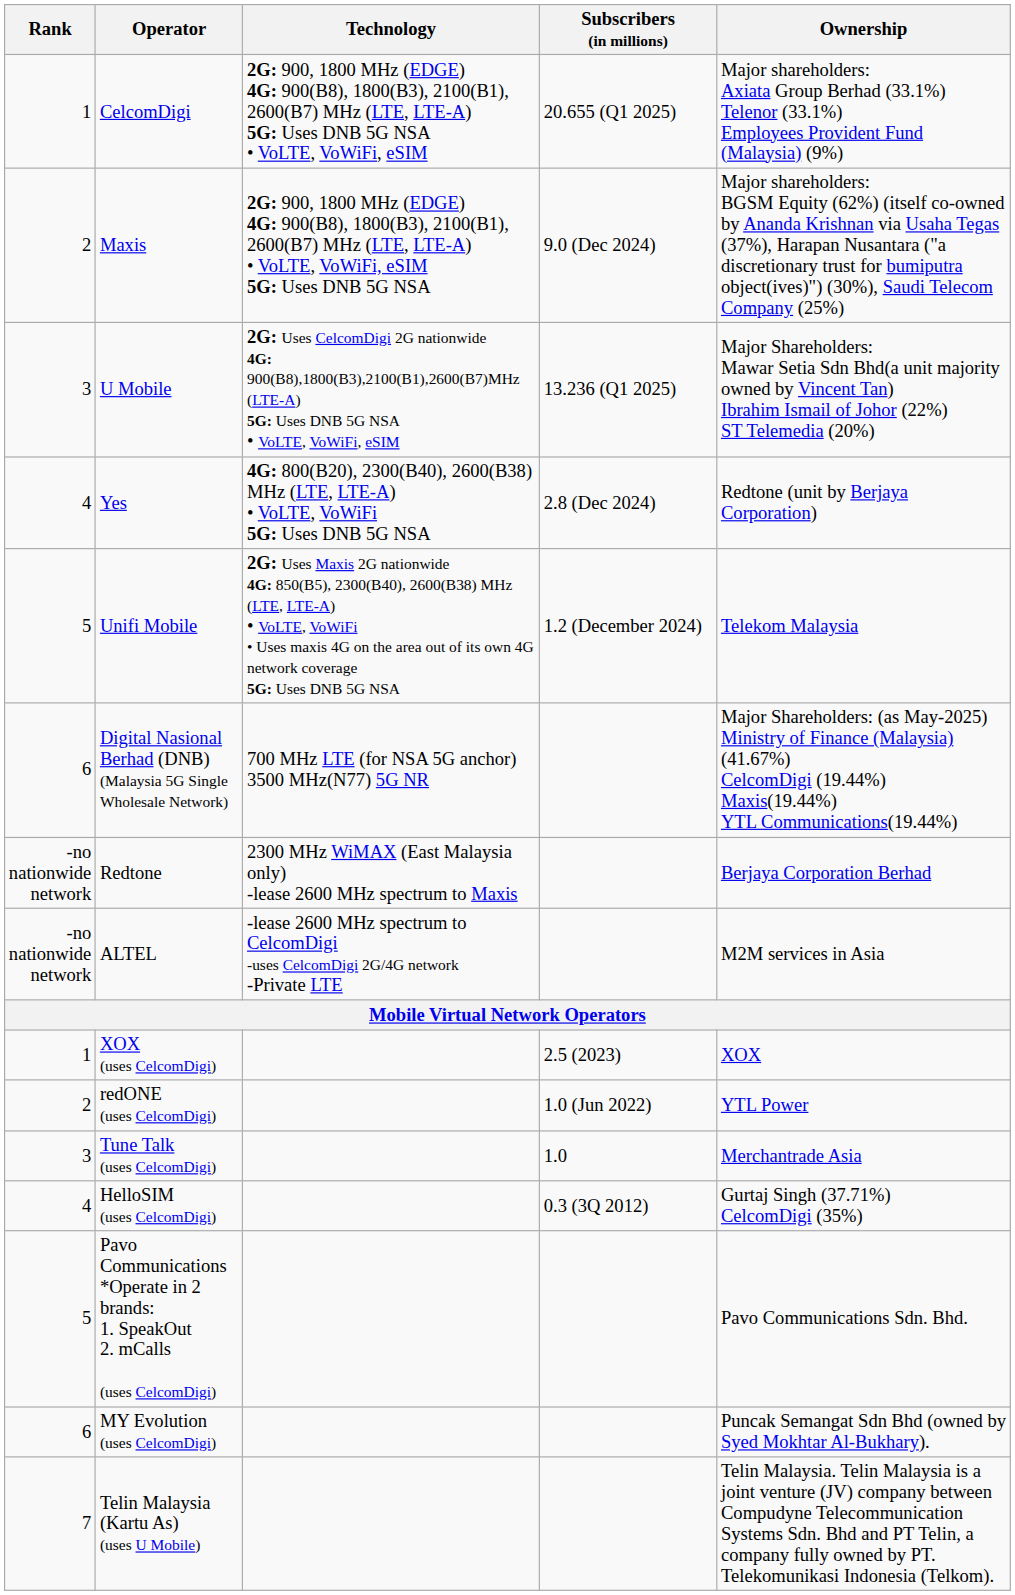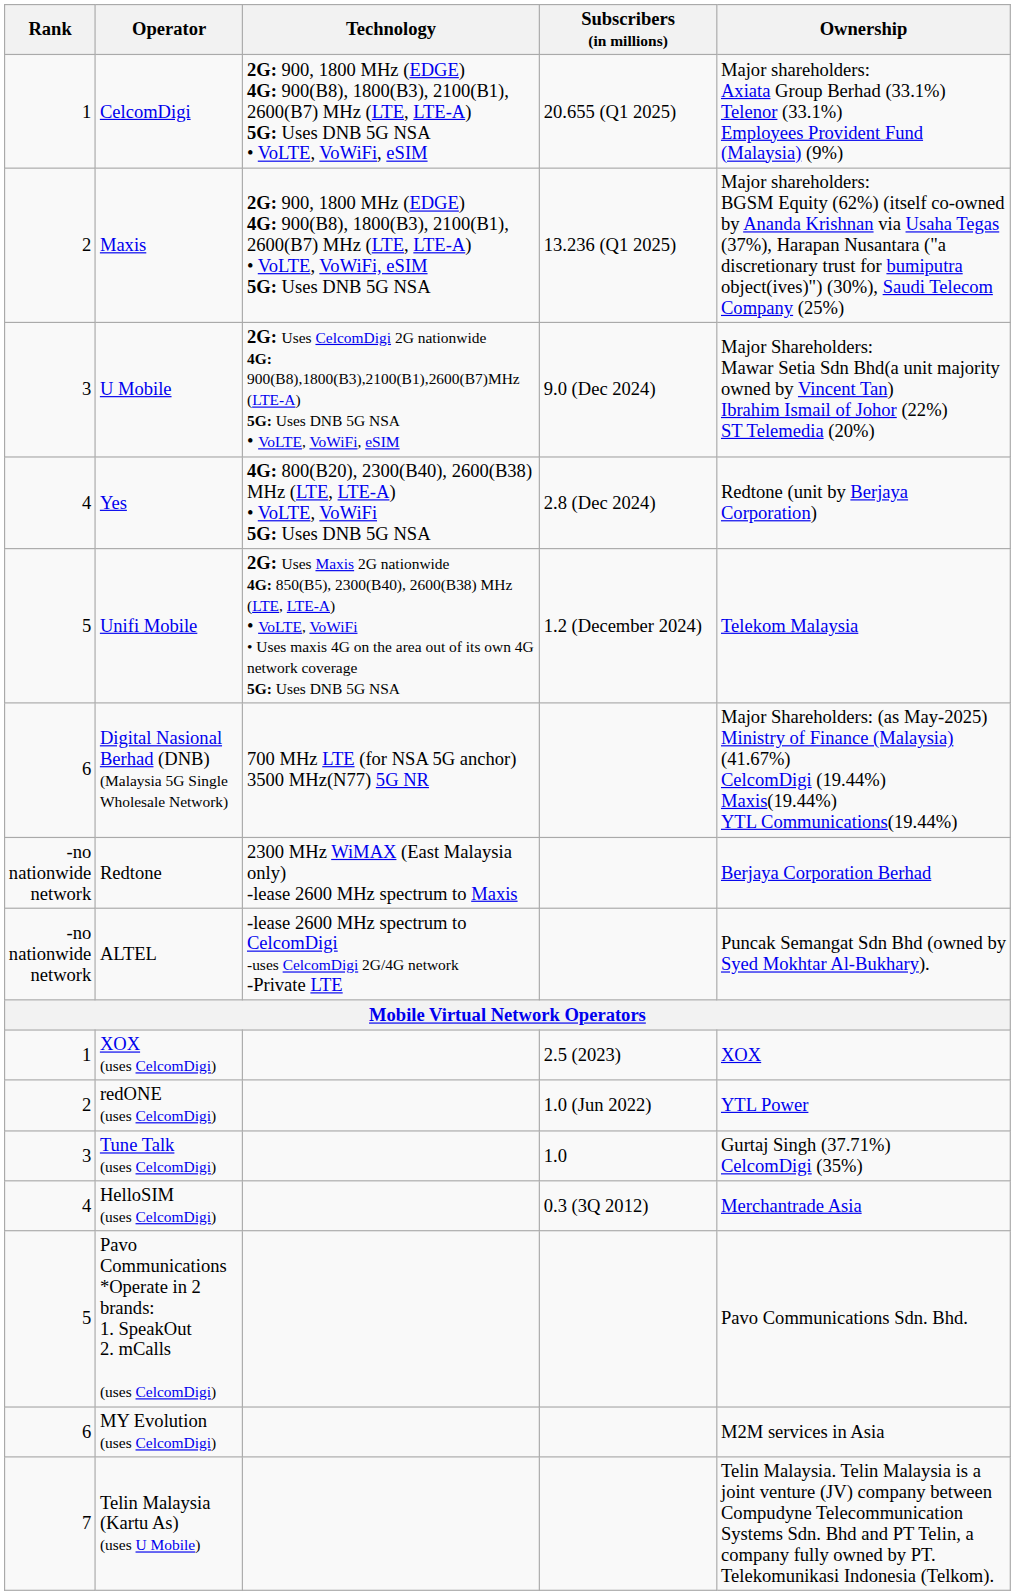Maxis | Subscribers (in millions): 9.0 (Dec 2024) -> 13.236 (Q1 2025)
U Mobile | Subscribers (in millions): 13.236 (Q1 2025) -> 9.0 (Dec 2024)
ALTEL | Ownership: M2M services in Asia -> Puncak Semangat Sdn Bhd (owned by Syed Mokhtar Al-Bukhary).
Tune Talk (uses CelcomDigi) | Ownership: Merchantrade Asia -> Gurtaj Singh (37.71%) CelcomDigi (35%)
HelloSIM (uses CelcomDigi) | Ownership: Gurtaj Singh (37.71%) CelcomDigi (35%) -> Merchantrade Asia
MY Evolution (uses CelcomDigi) | Ownership: Puncak Semangat Sdn Bhd (owned by Syed Mokhtar Al-Bukhary). -> M2M services in Asia
